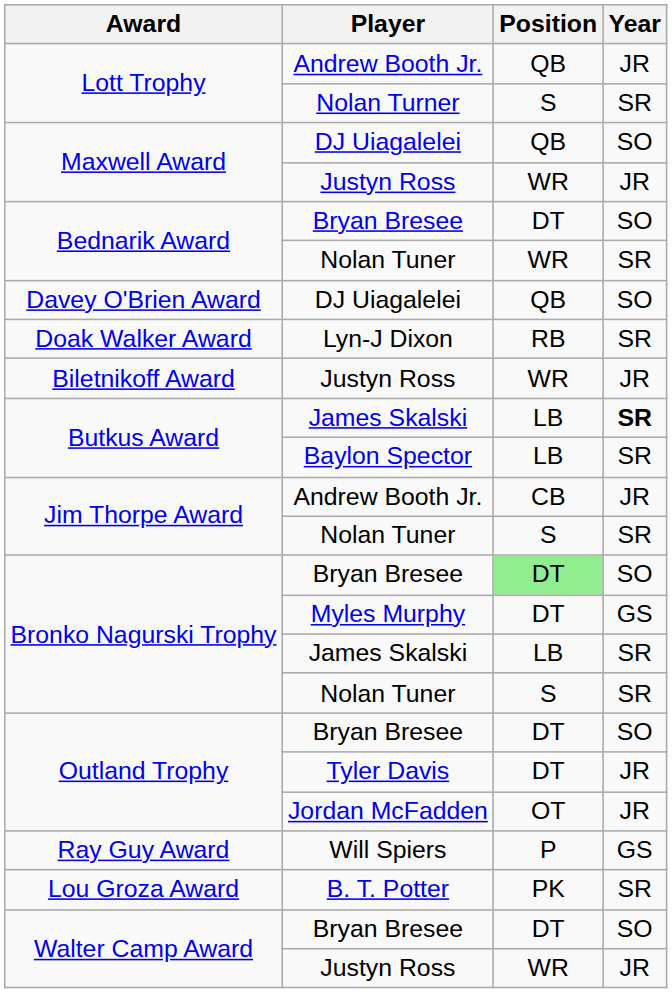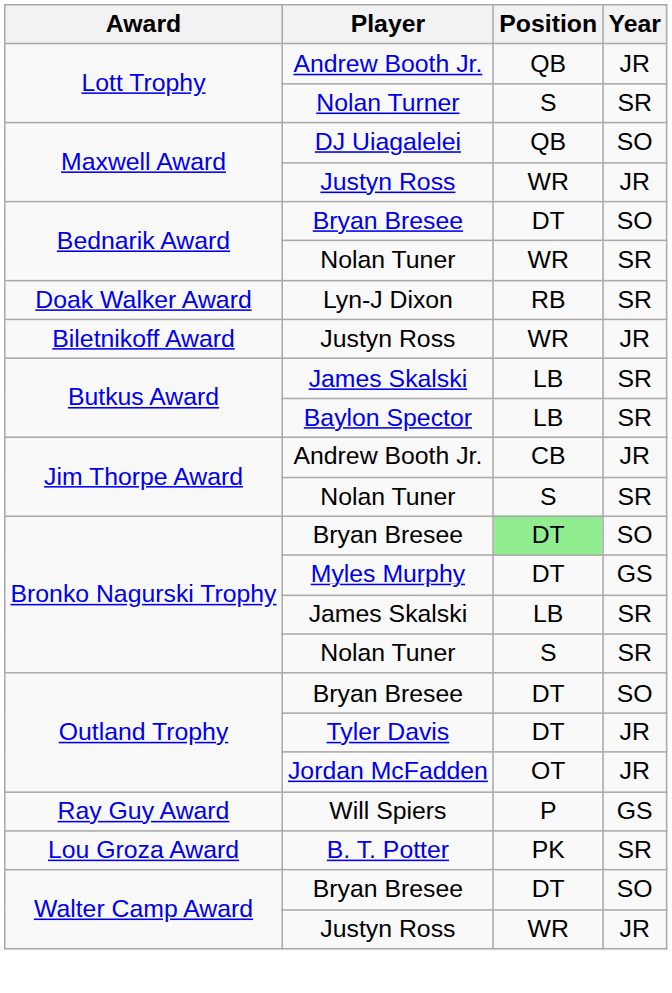- row: Davey O'Brien Award | DJ Uiagalelei | QB | SO
Butkus Award / James Skalski | Year: bold -> normal
